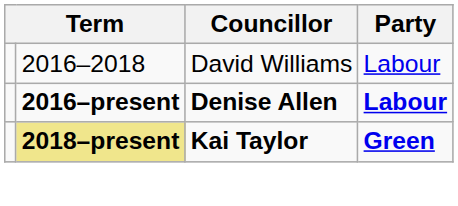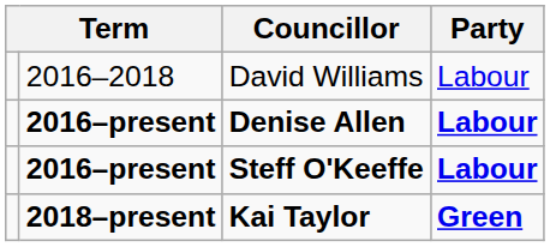+ row: 2016–present | Steff O'Keeffe | Labour
Kai Taylor | column 2: khaki background -> no background
